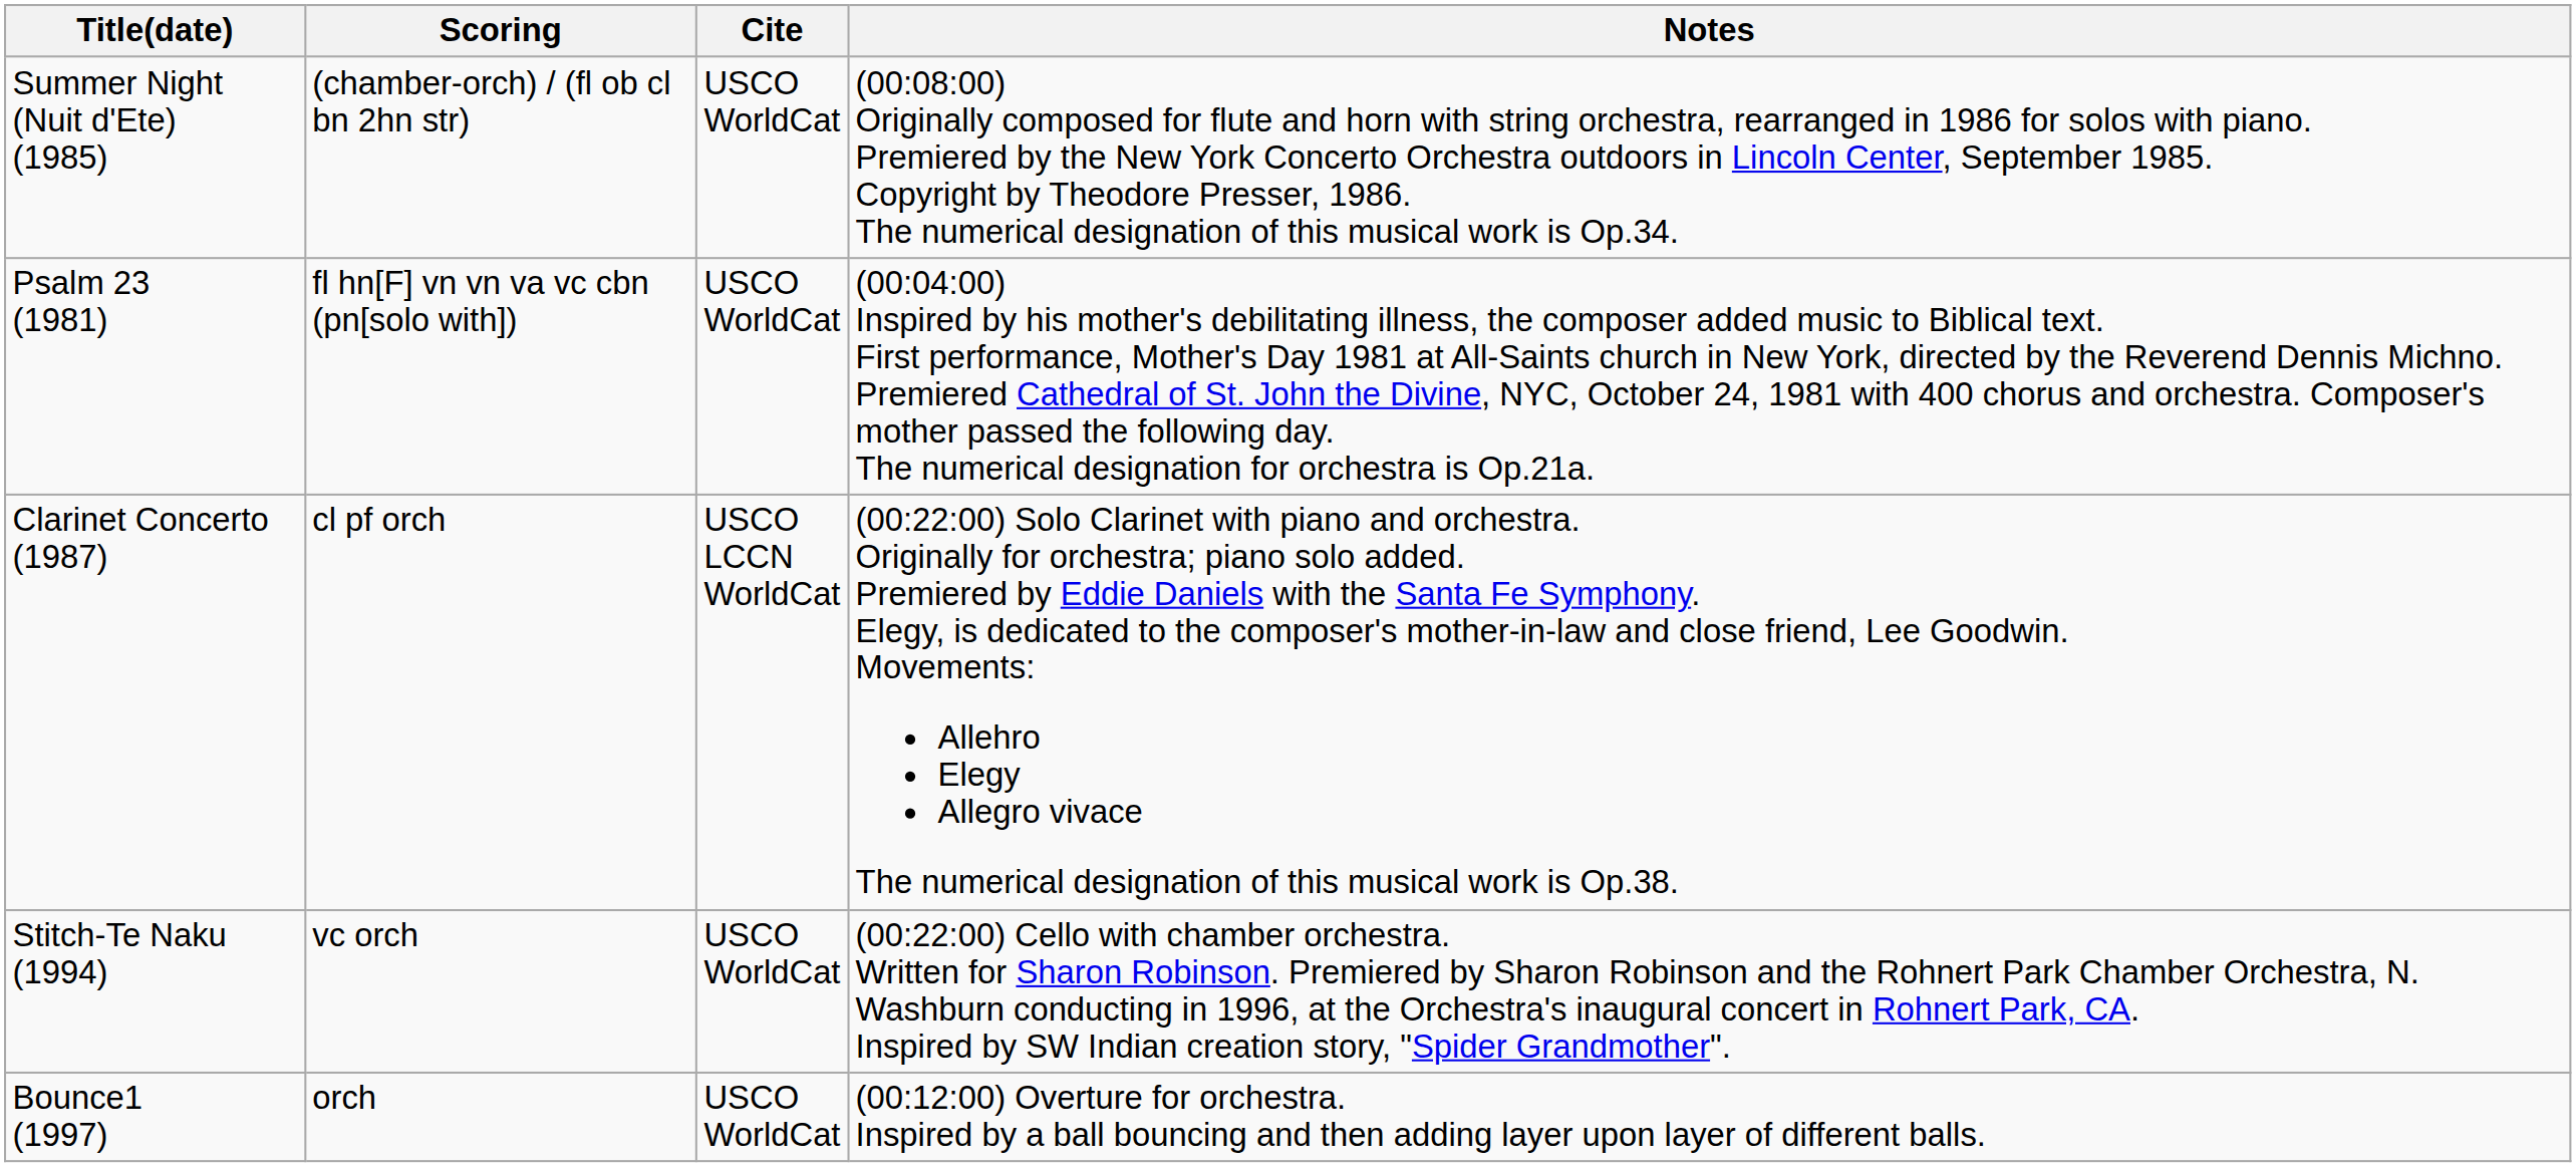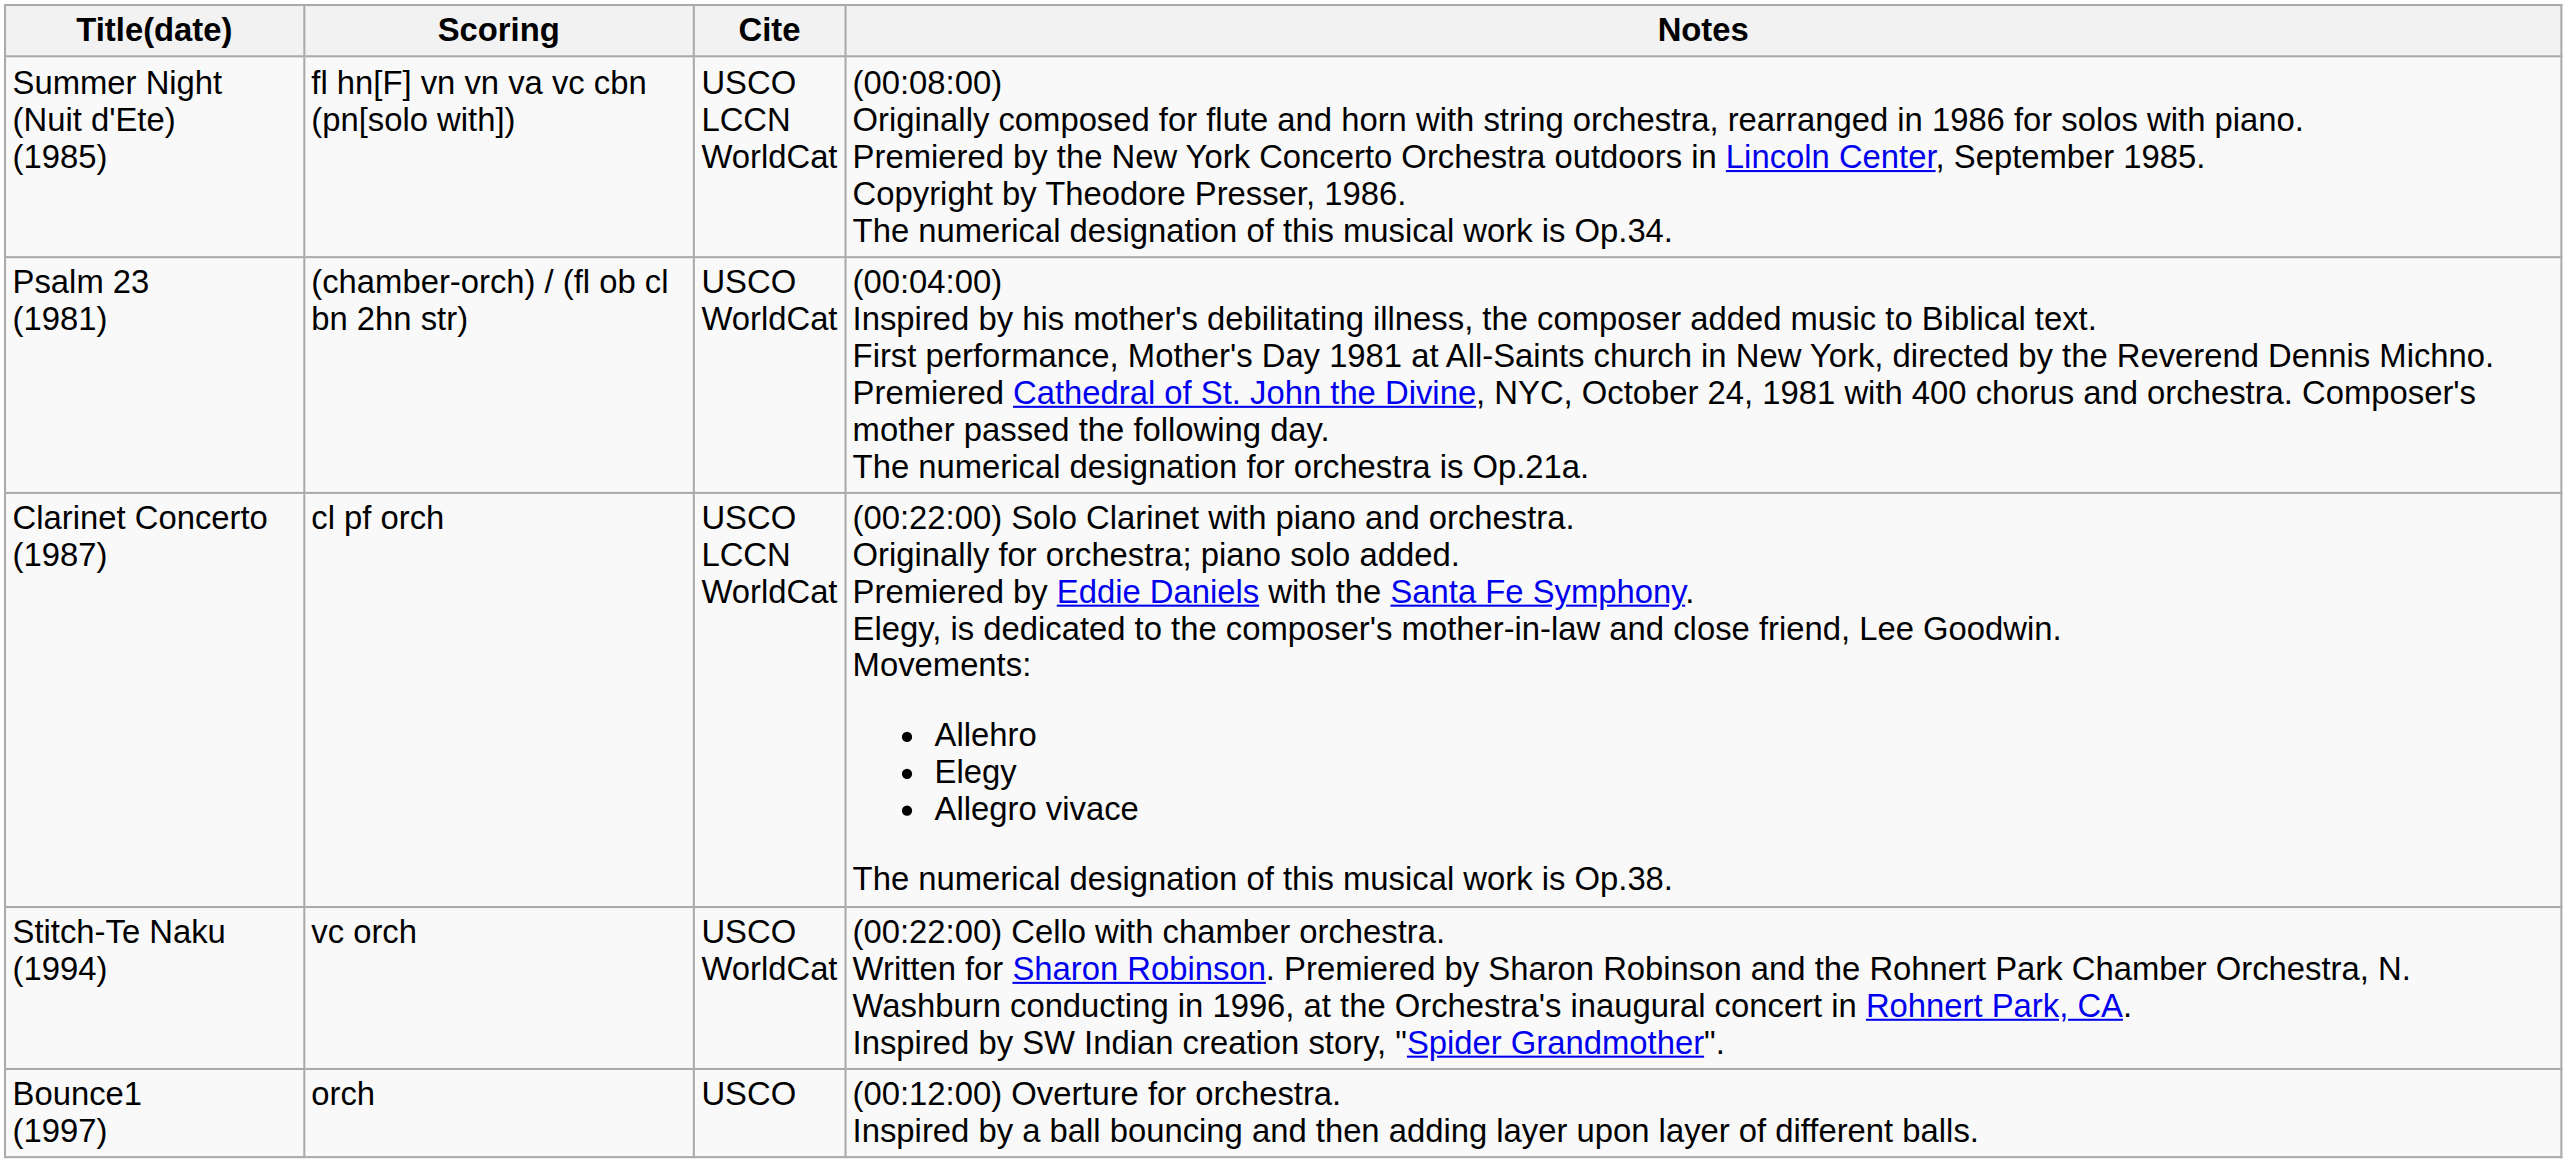Summer Night (Nuit d'Ete) (1985) | Scoring: (chamber-orch) / (fl ob cl bn 2hn str) -> fl hn[F] vn vn va vc cbn (pn[solo with])
Summer Night (Nuit d'Ete) (1985) | Cite: USCO WorldCat -> USCO LCCN WorldCat
Psalm 23 (1981) | Scoring: fl hn[F] vn vn va vc cbn (pn[solo with]) -> (chamber-orch) / (fl ob cl bn 2hn str)
Bounce1 (1997) | Cite: USCO WorldCat -> USCO
